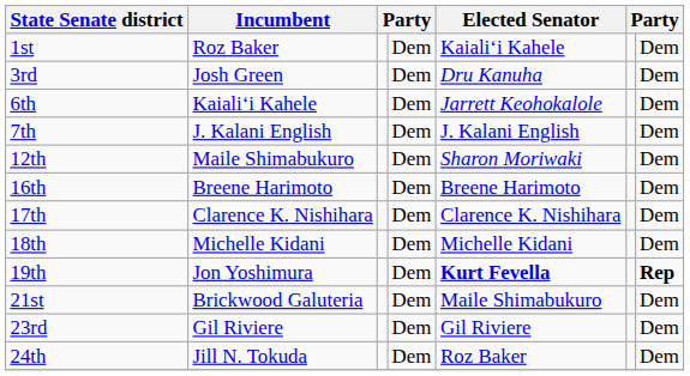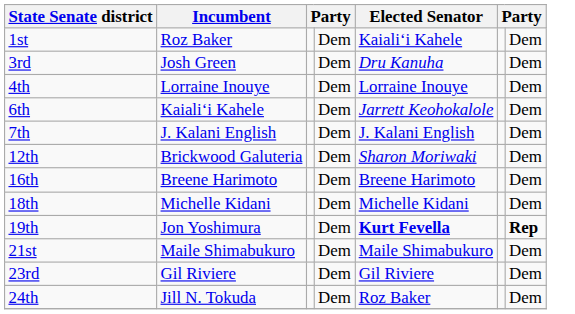+ row: 4th | Lorraine Inouye | Dem | Lorraine Inouye | Dem
12th | Incumbent: Maile Shimabukuro -> Brickwood Galuteria
- row: 17th | Clarence K. Nishihara | Dem | Clarence K. Nishihara | Dem
21st | Incumbent: Brickwood Galuteria -> Maile Shimabukuro
